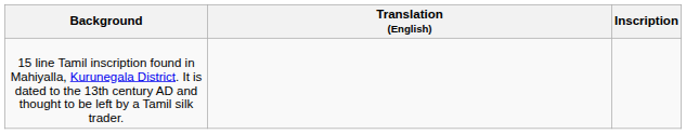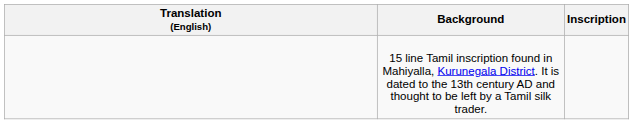columns swapped: Background <-> Translation (English)
